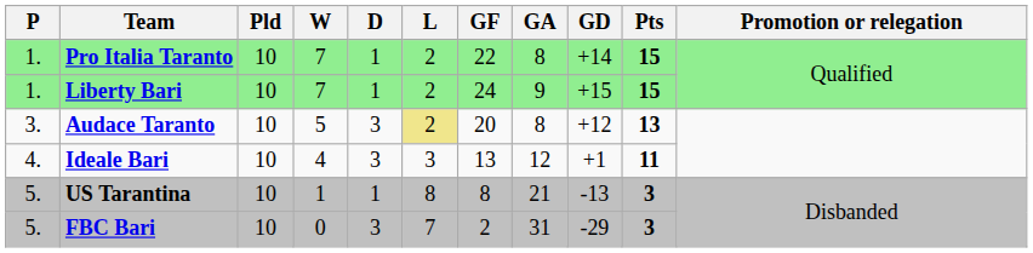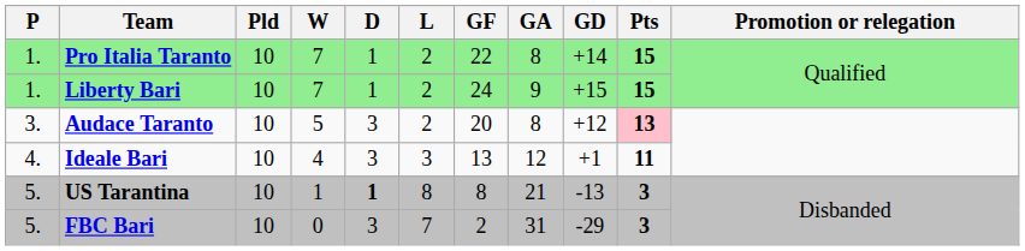Audace Taranto | L: khaki background -> no background
Audace Taranto | Pts: no background -> pink background
US Tarantina | D: normal -> bold
